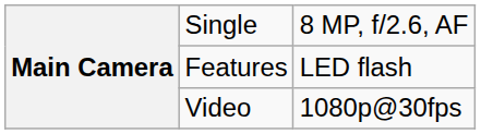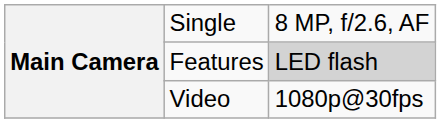Features | column 3: no background -> lightgrey background
